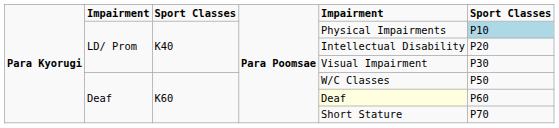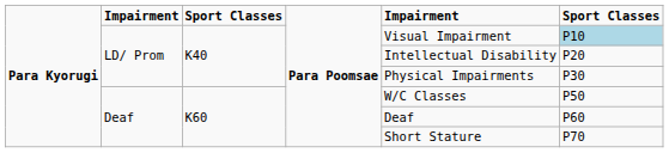row 2 | column 5: Physical Impairments -> Visual Impairment
row 4 | column 5: Visual Impairment -> Physical Impairments
row 6 | column 5: lightyellow background -> no background
